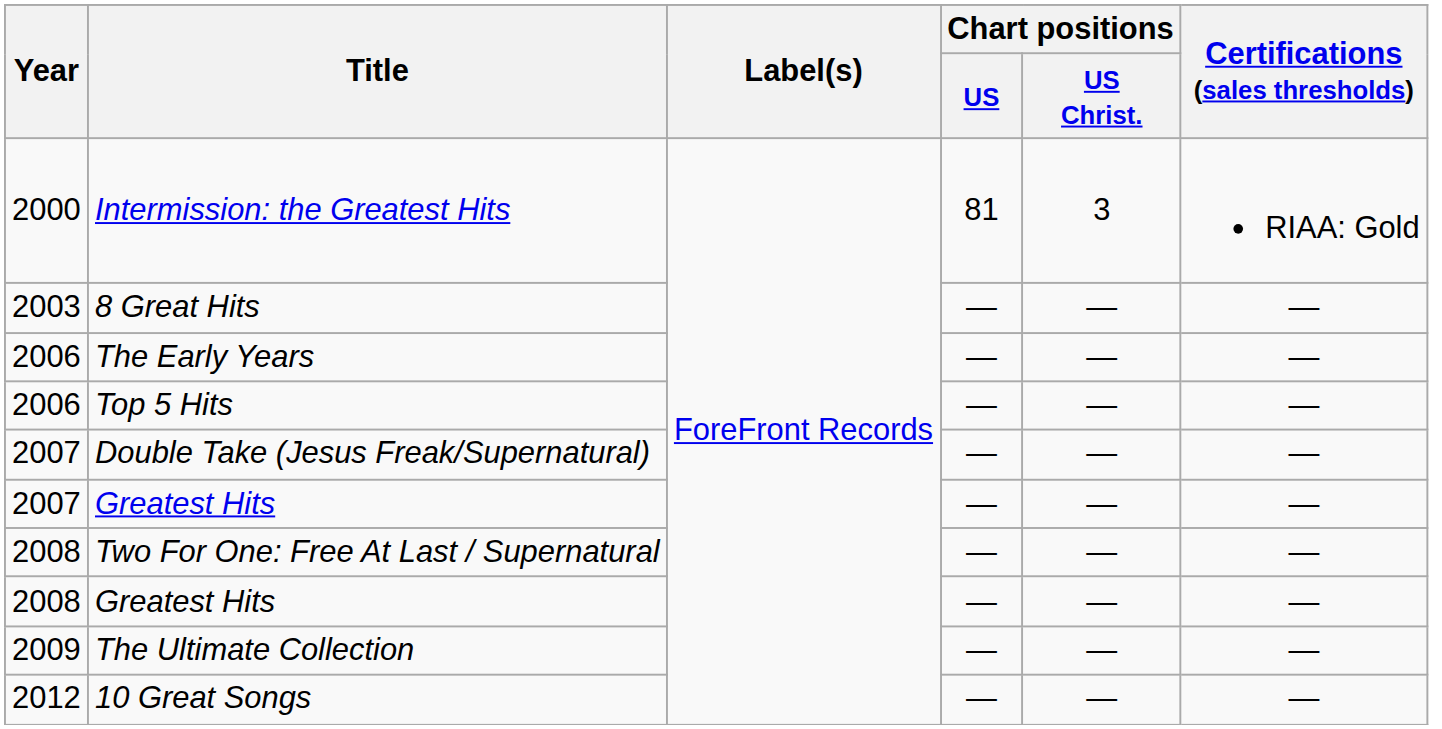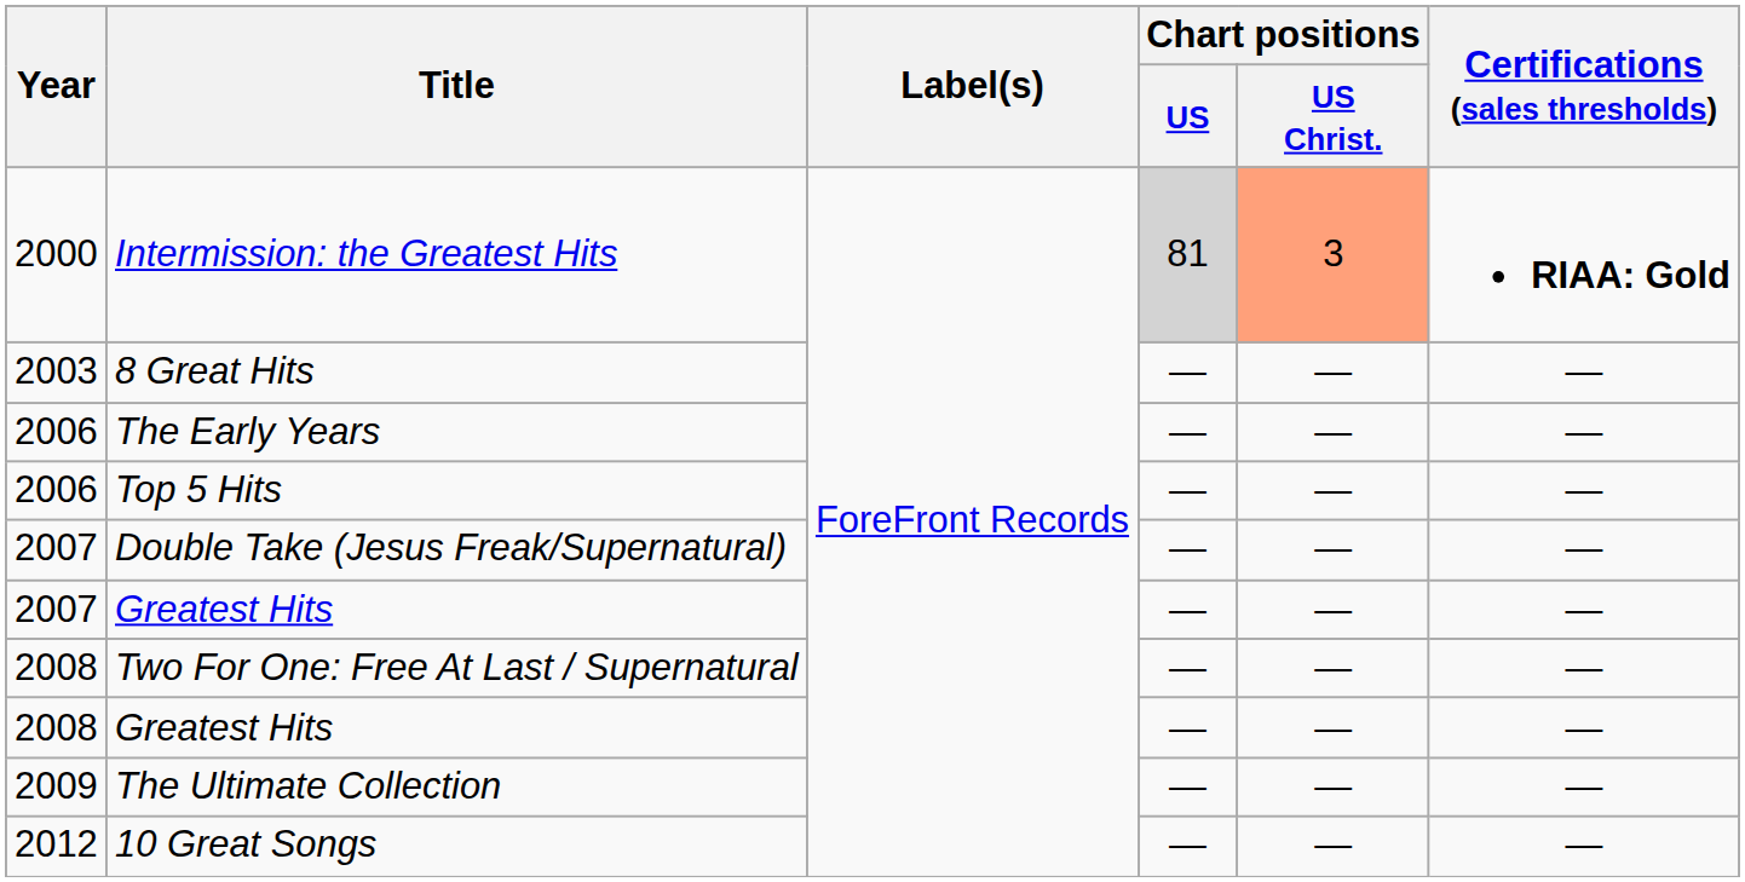Intermission: the Greatest Hits | Chart positions / US: no background -> lightgrey background
Intermission: the Greatest Hits | Chart positions / US Christ.: no background -> lightsalmon background
Intermission: the Greatest Hits | Certifications (sales thresholds): normal -> bold
